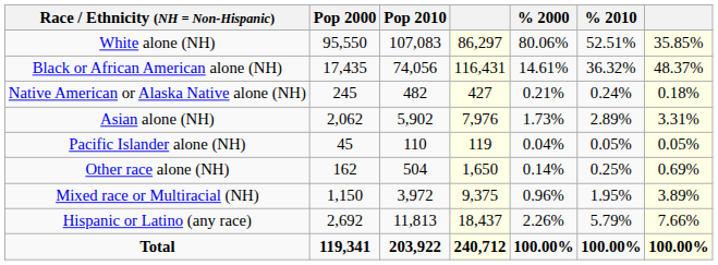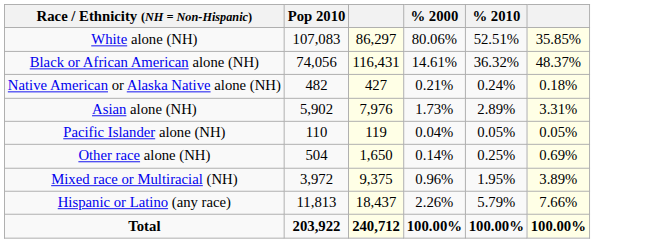- column: Pop 2000 | 95,550 | 17,435 | 245 | 2,062 | 45 | 162 | 1,150 | 2,692 | 119,341
